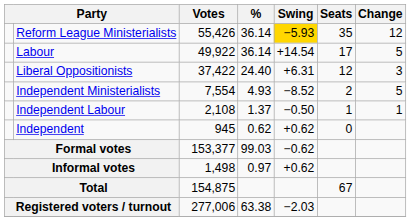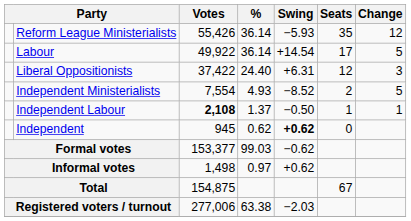Reform League Ministerialists | Swing: gold background -> no background
Independent Labour | Votes: normal -> bold
Independent | Swing: normal -> bold
